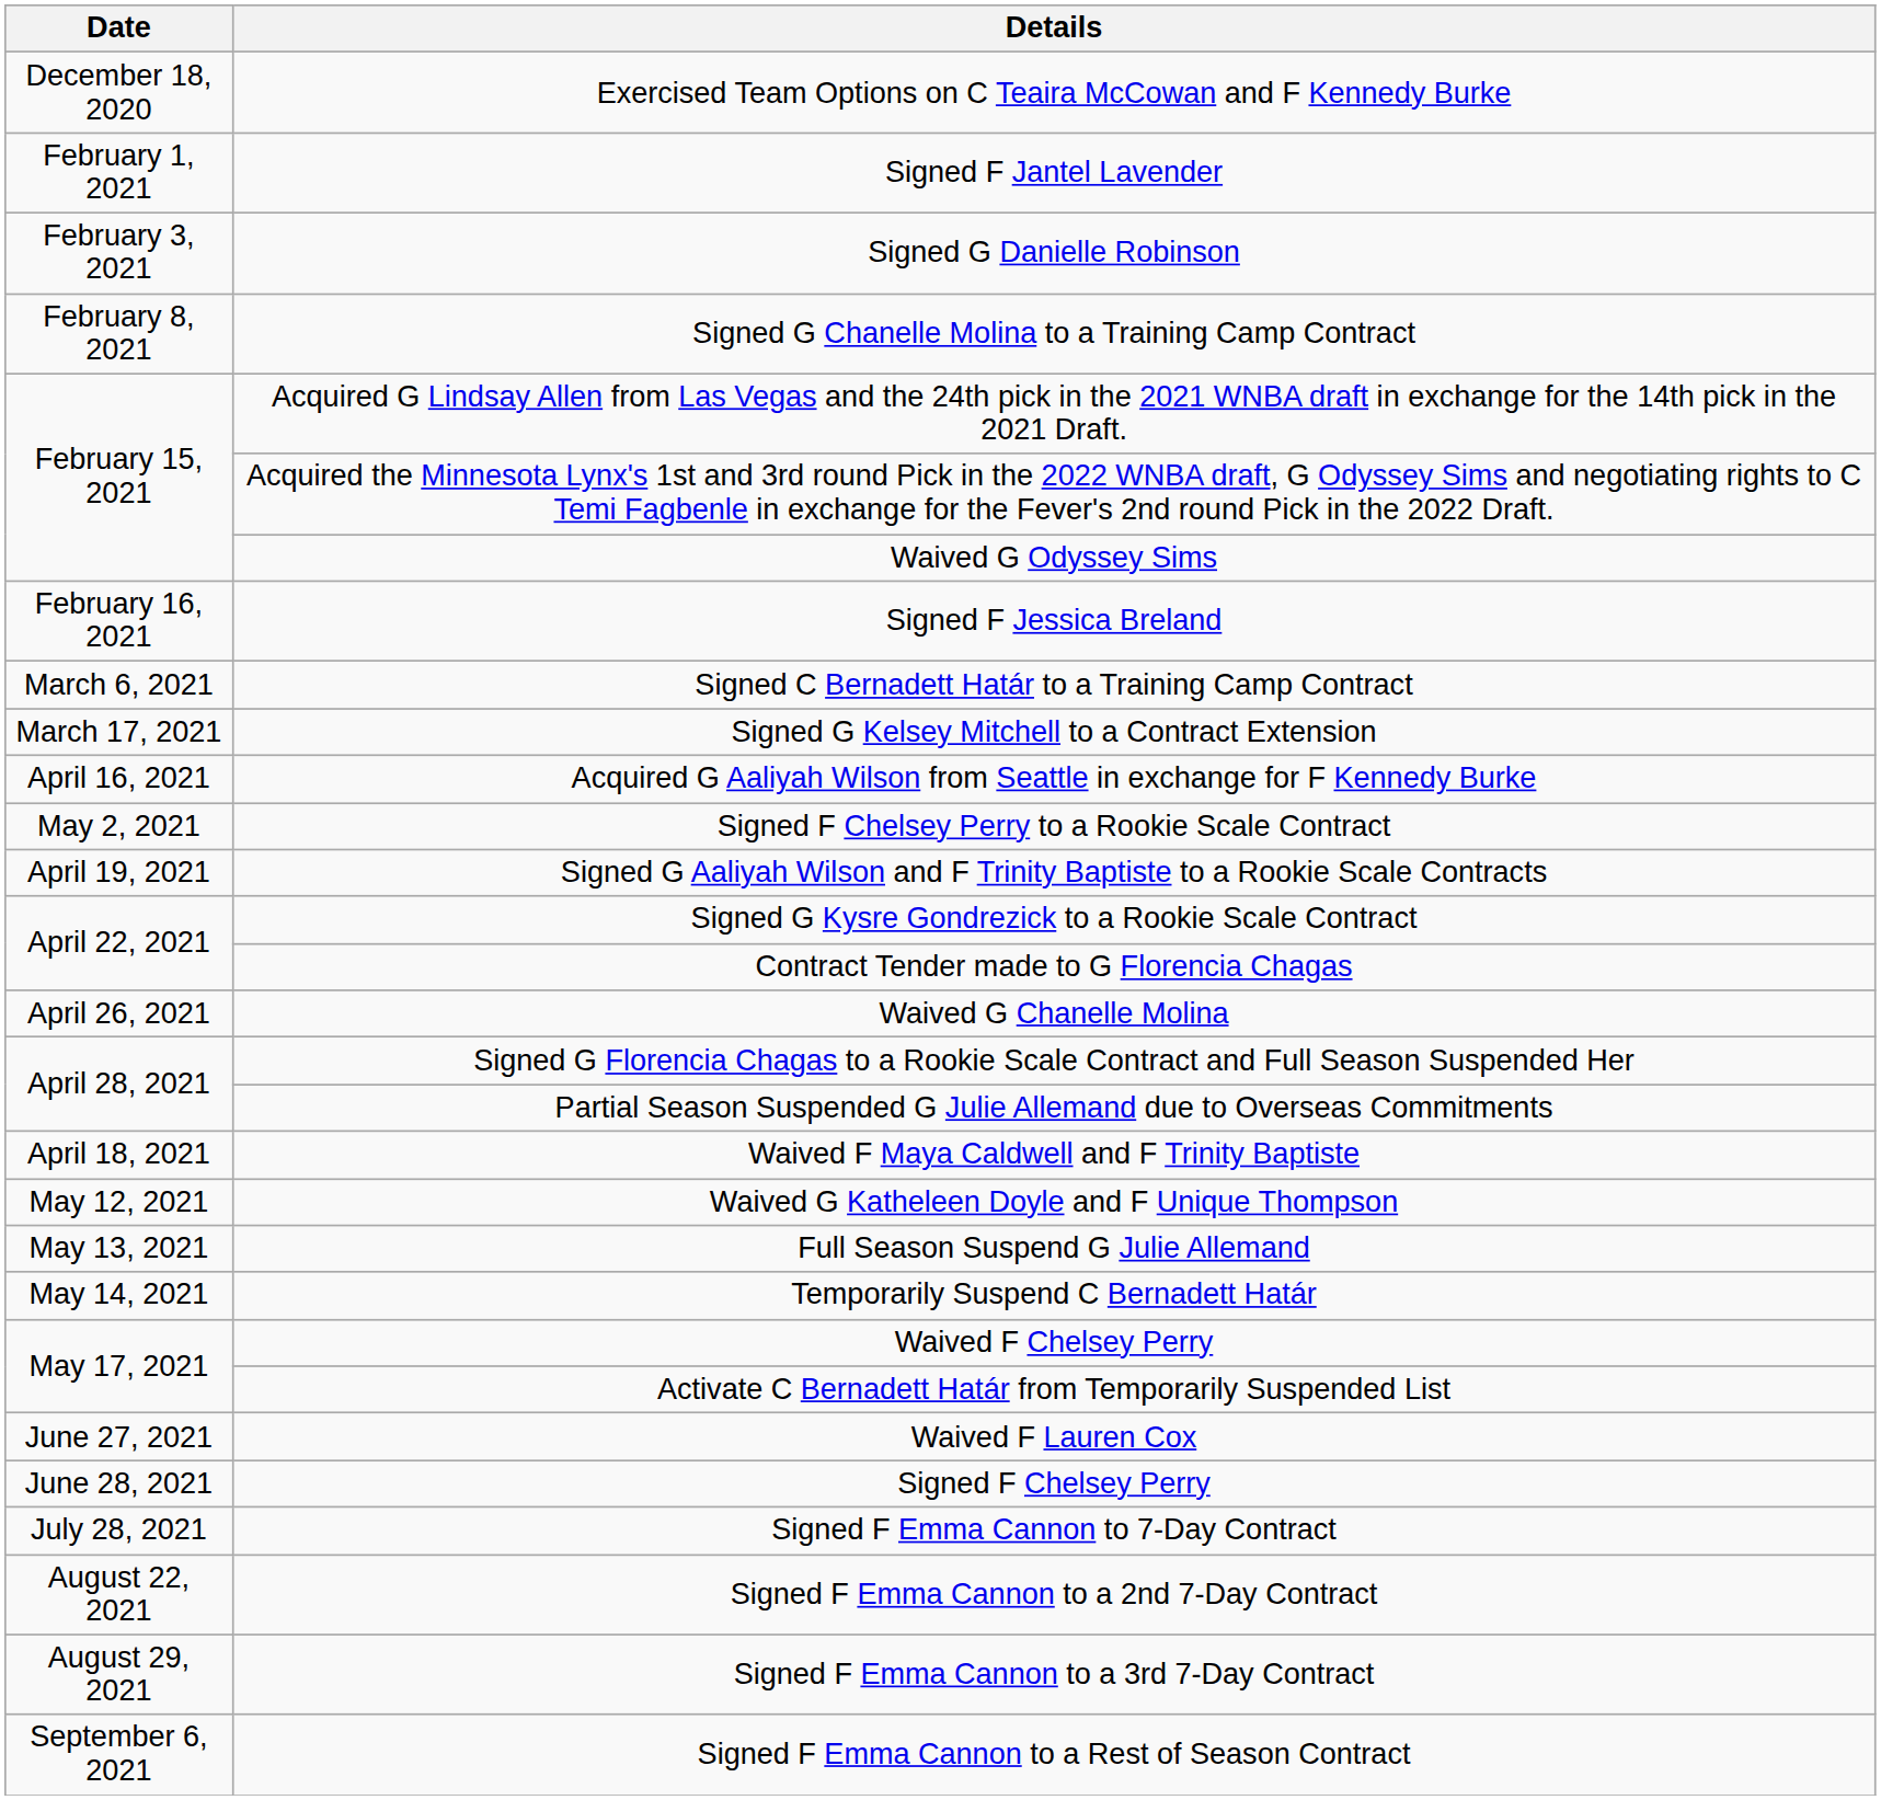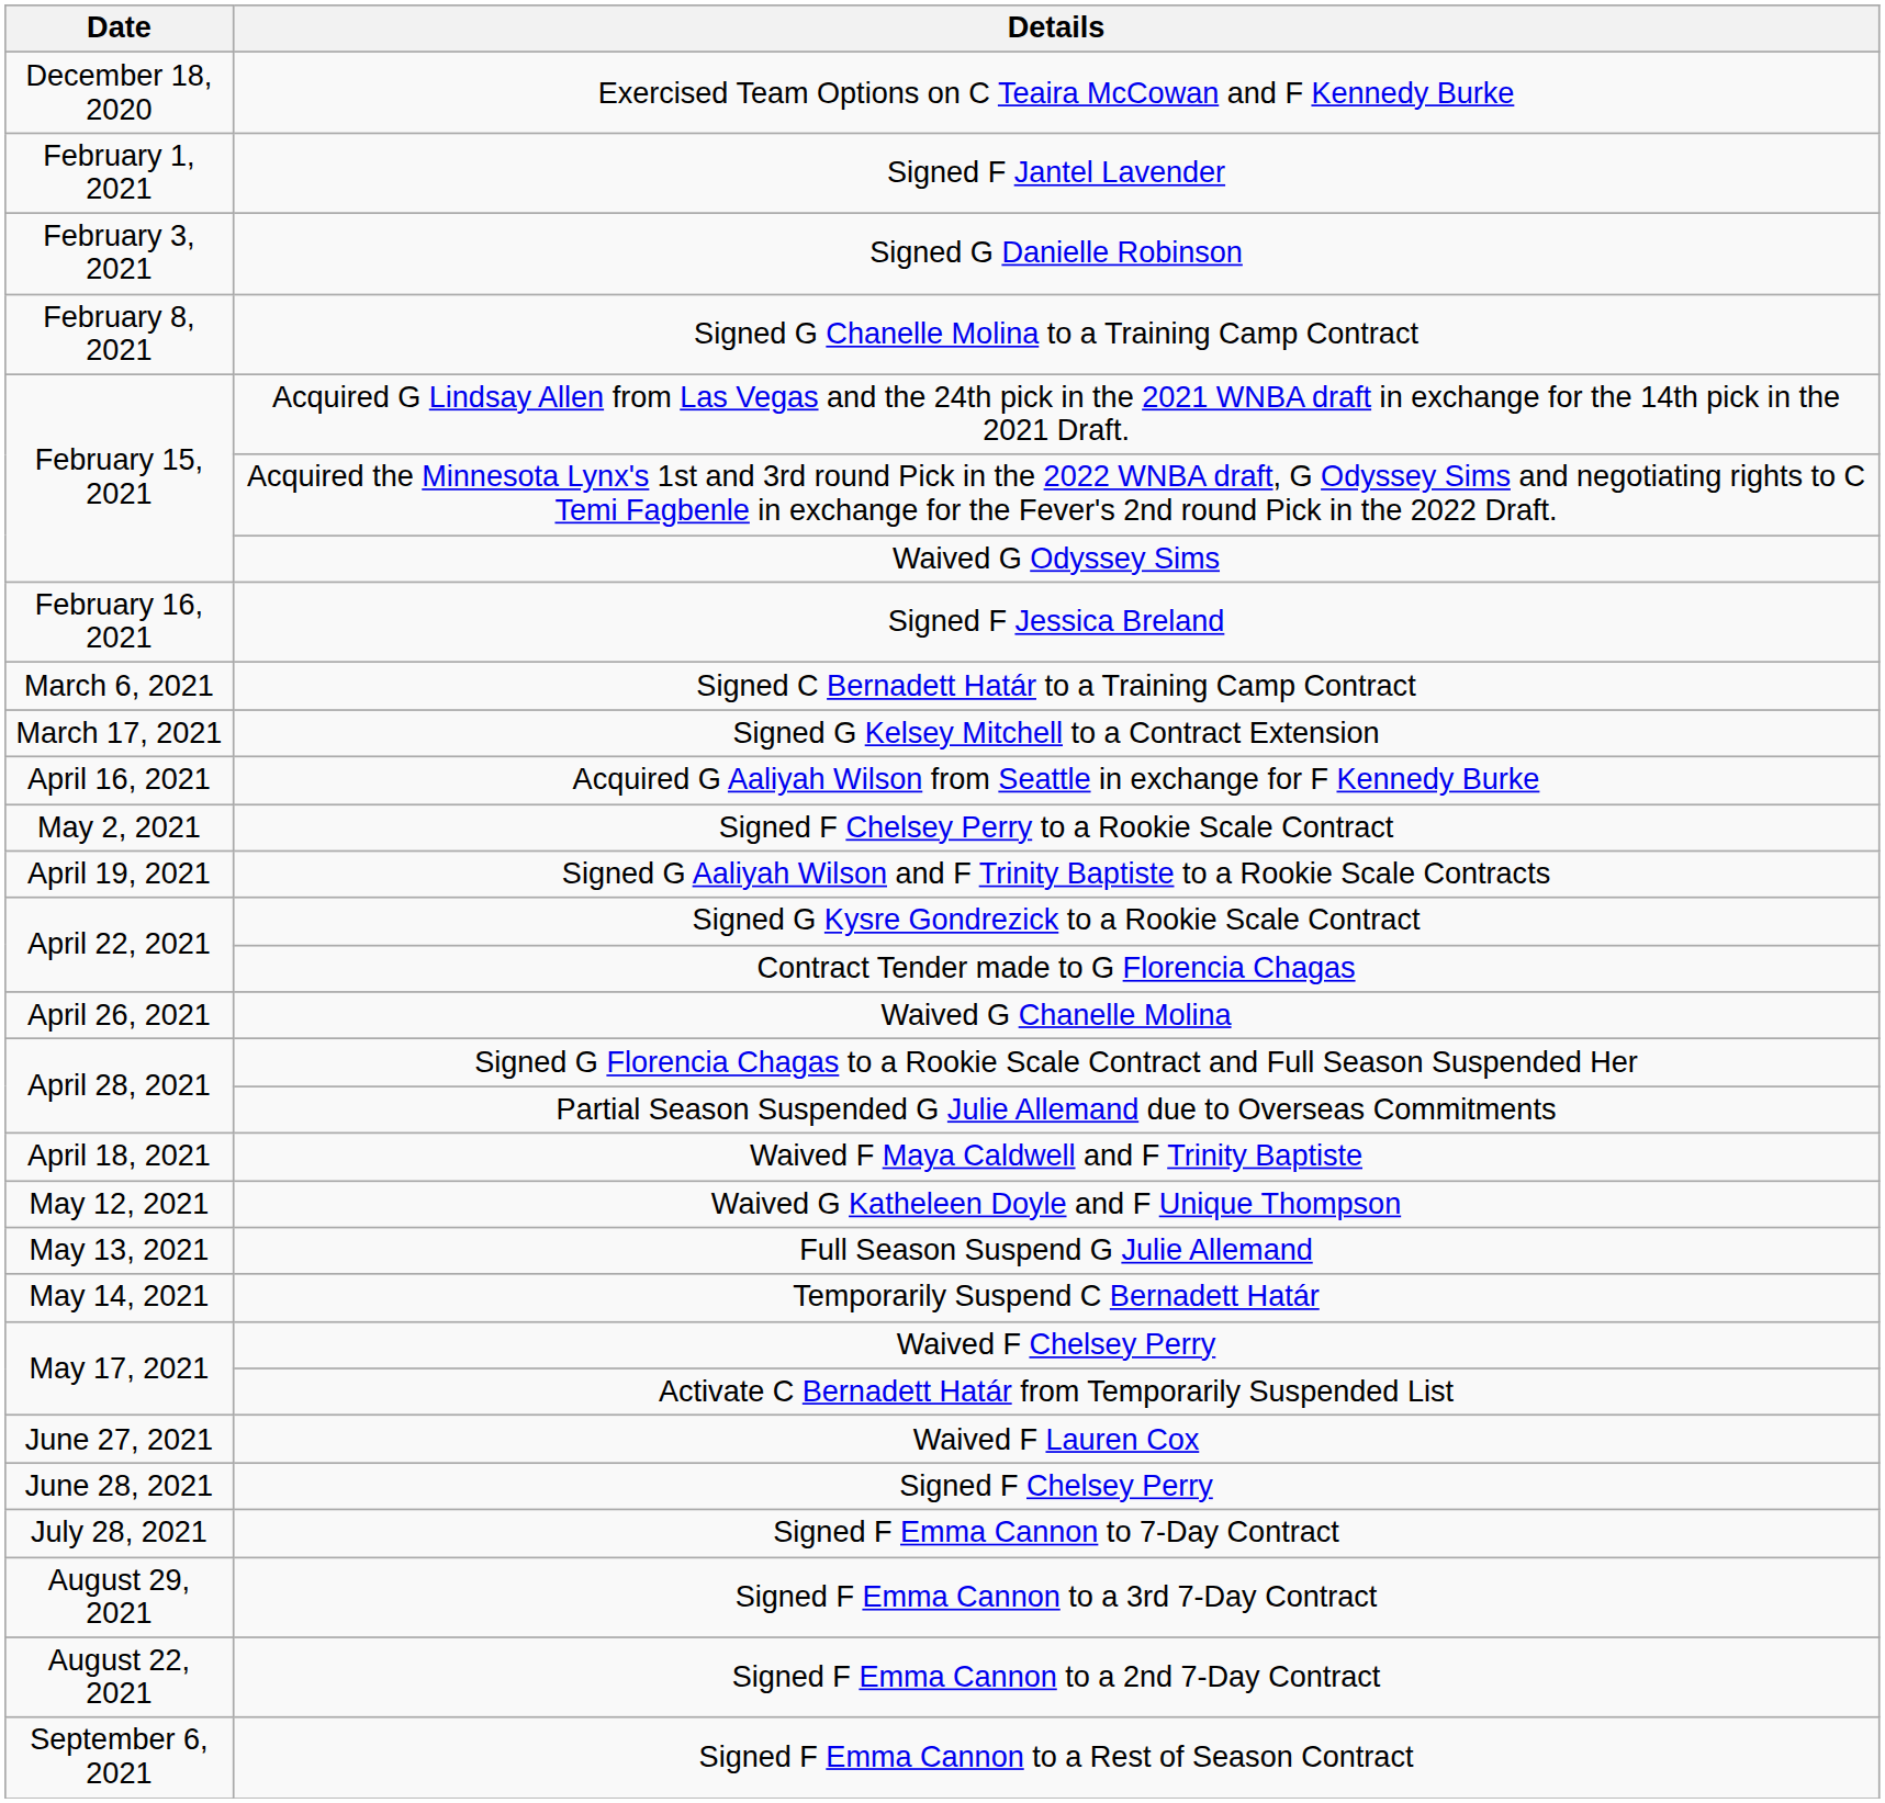rows swapped: Signed F Emma Cannon to a 2nd 7-Day Contract <-> Signed F Emma Cannon to a 3rd 7-Day Contract
